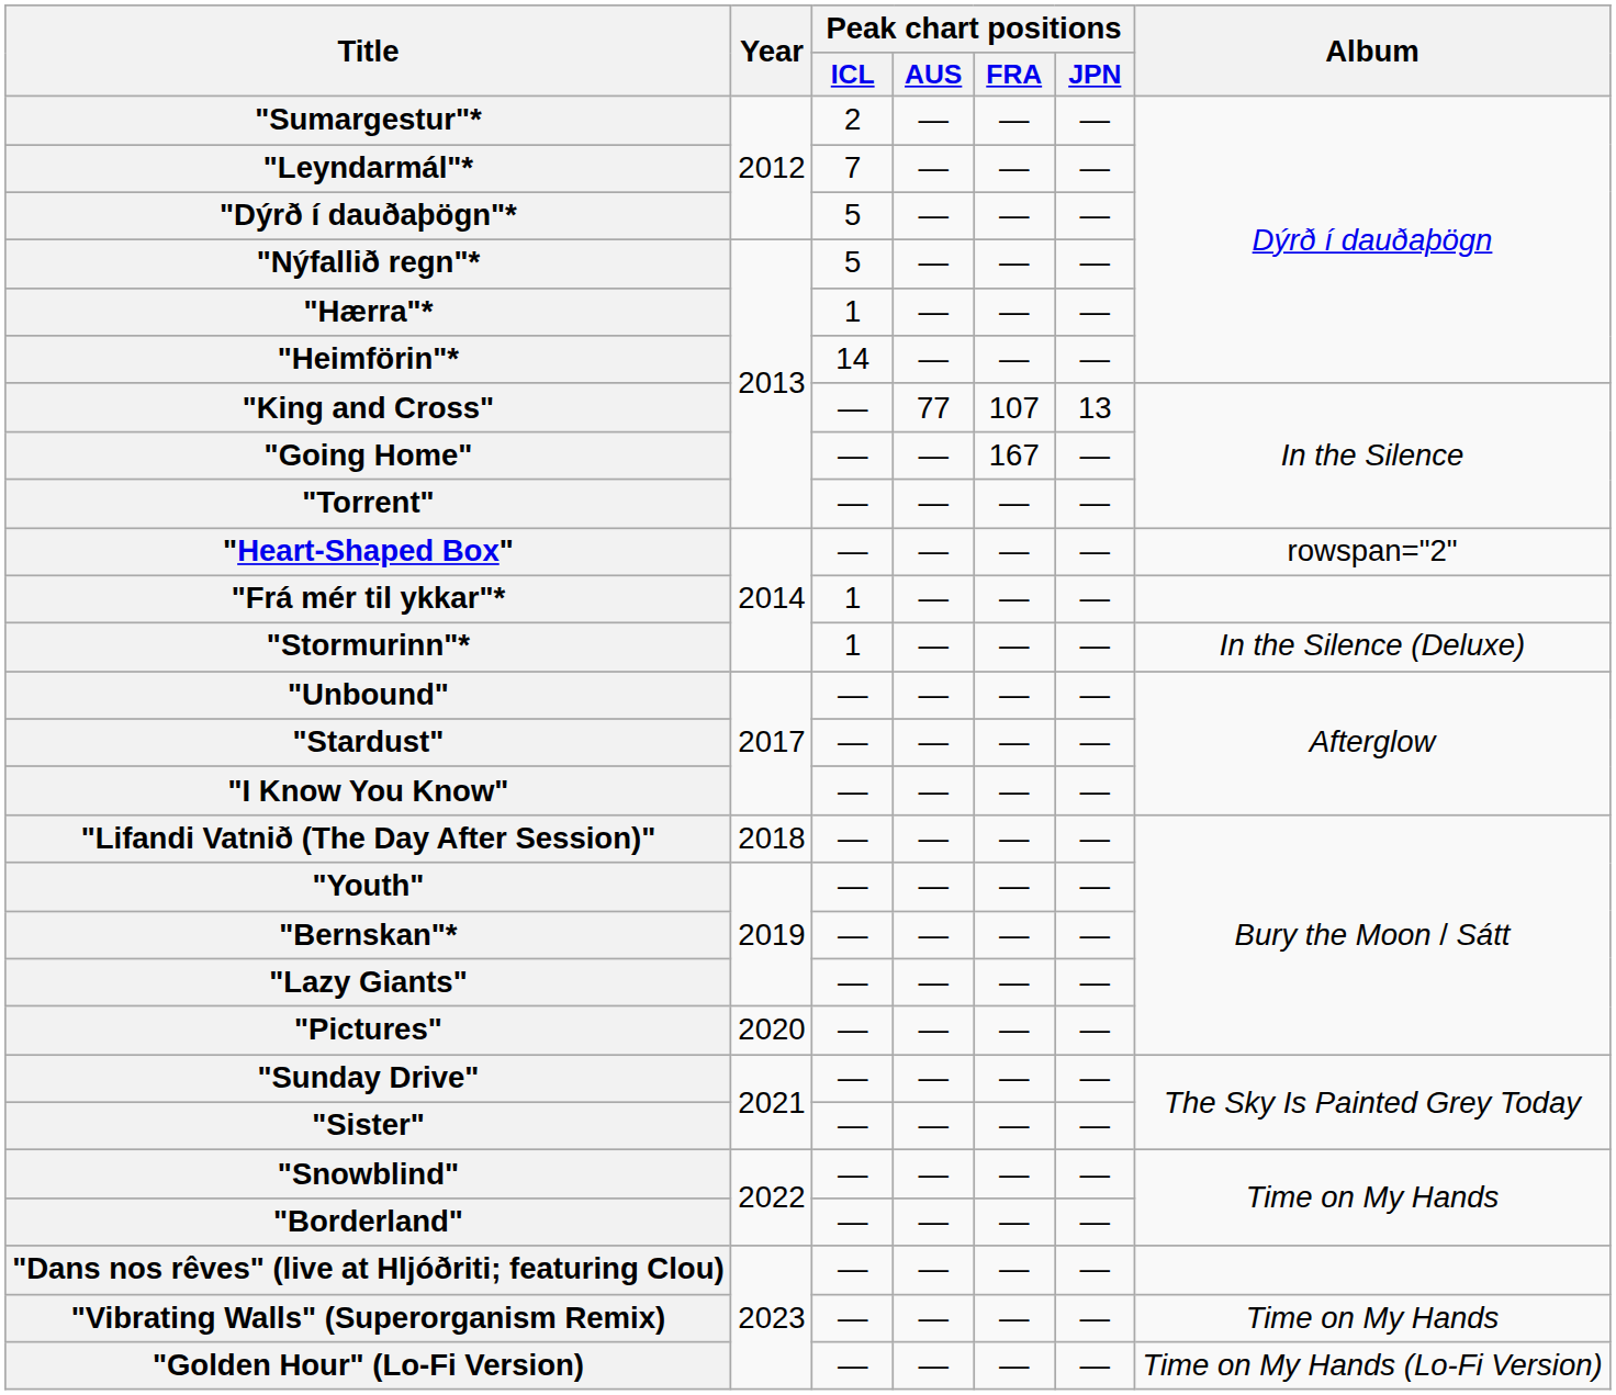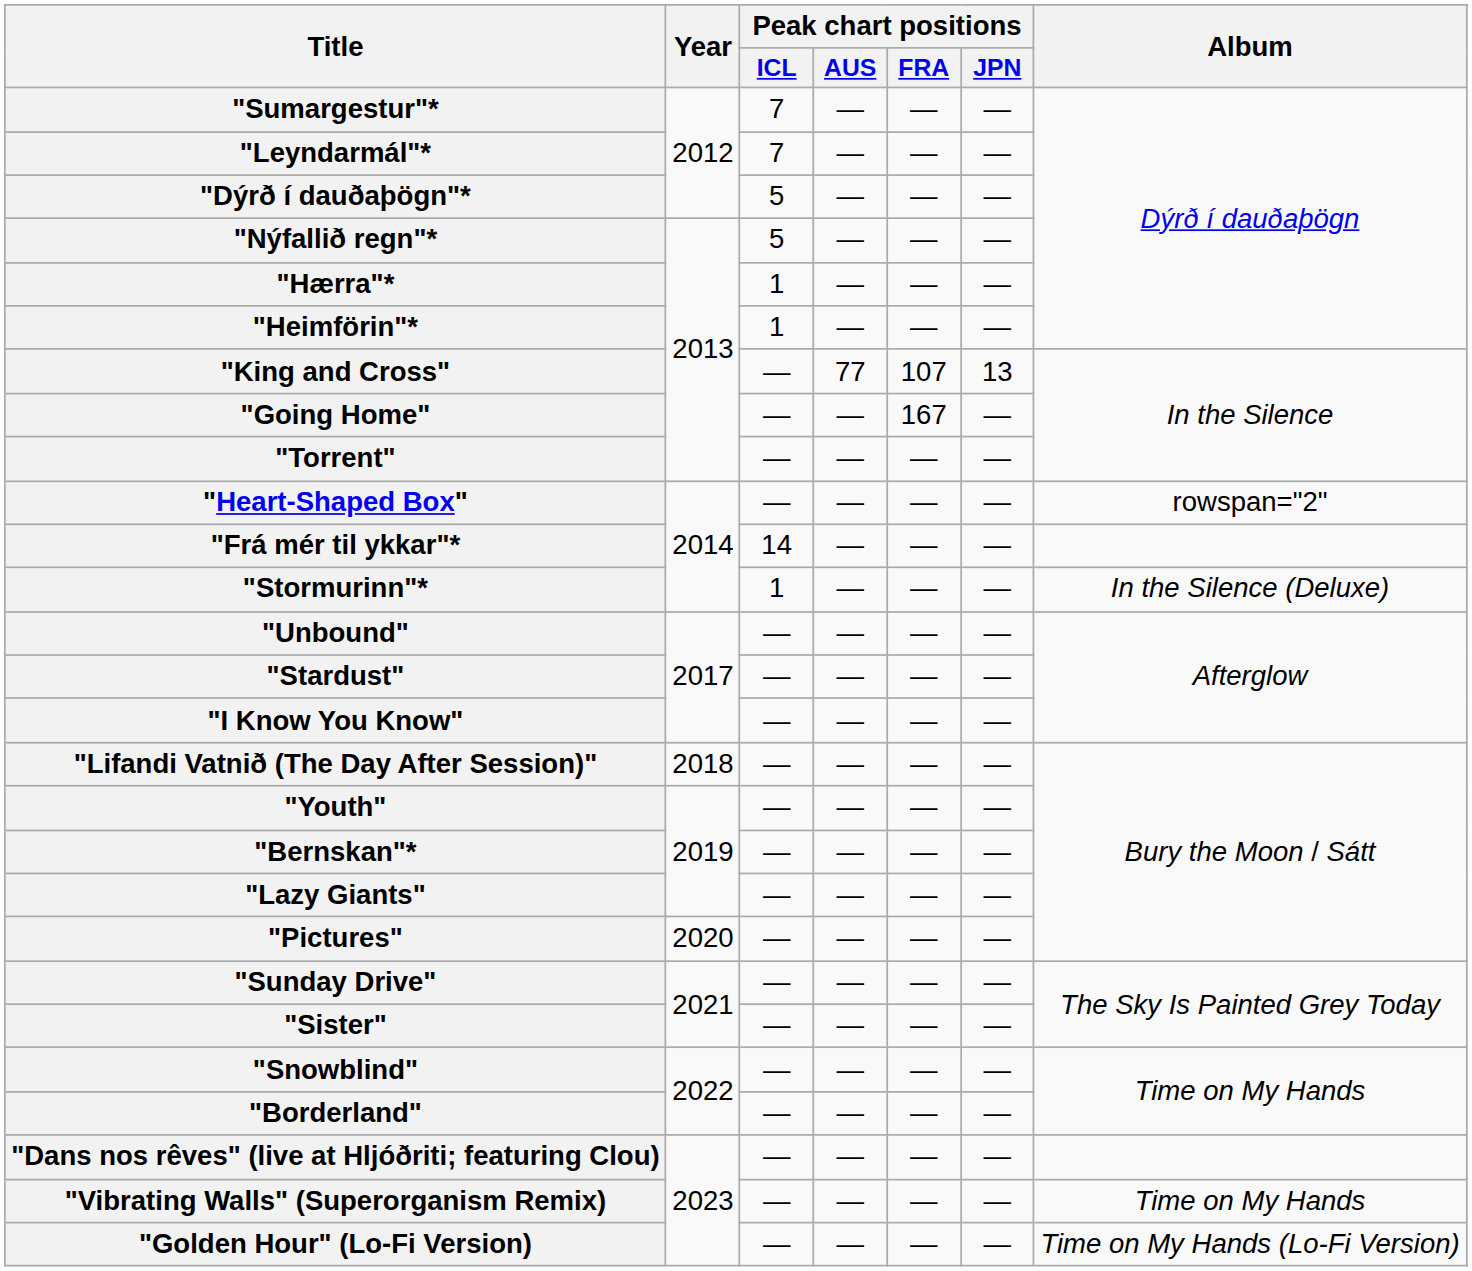"Sumargestur"* | Peak chart positions / ICL: 2 -> 7
"Heimförin"* | Peak chart positions / ICL: 14 -> 1
"Frá mér til ykkar"* | Peak chart positions / ICL: 1 -> 14
